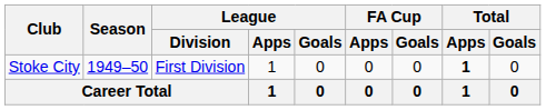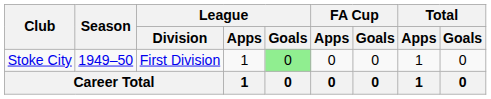Stoke City | League / Goals: no background -> lightgreen background
Stoke City | Total / Apps: bold -> normal
